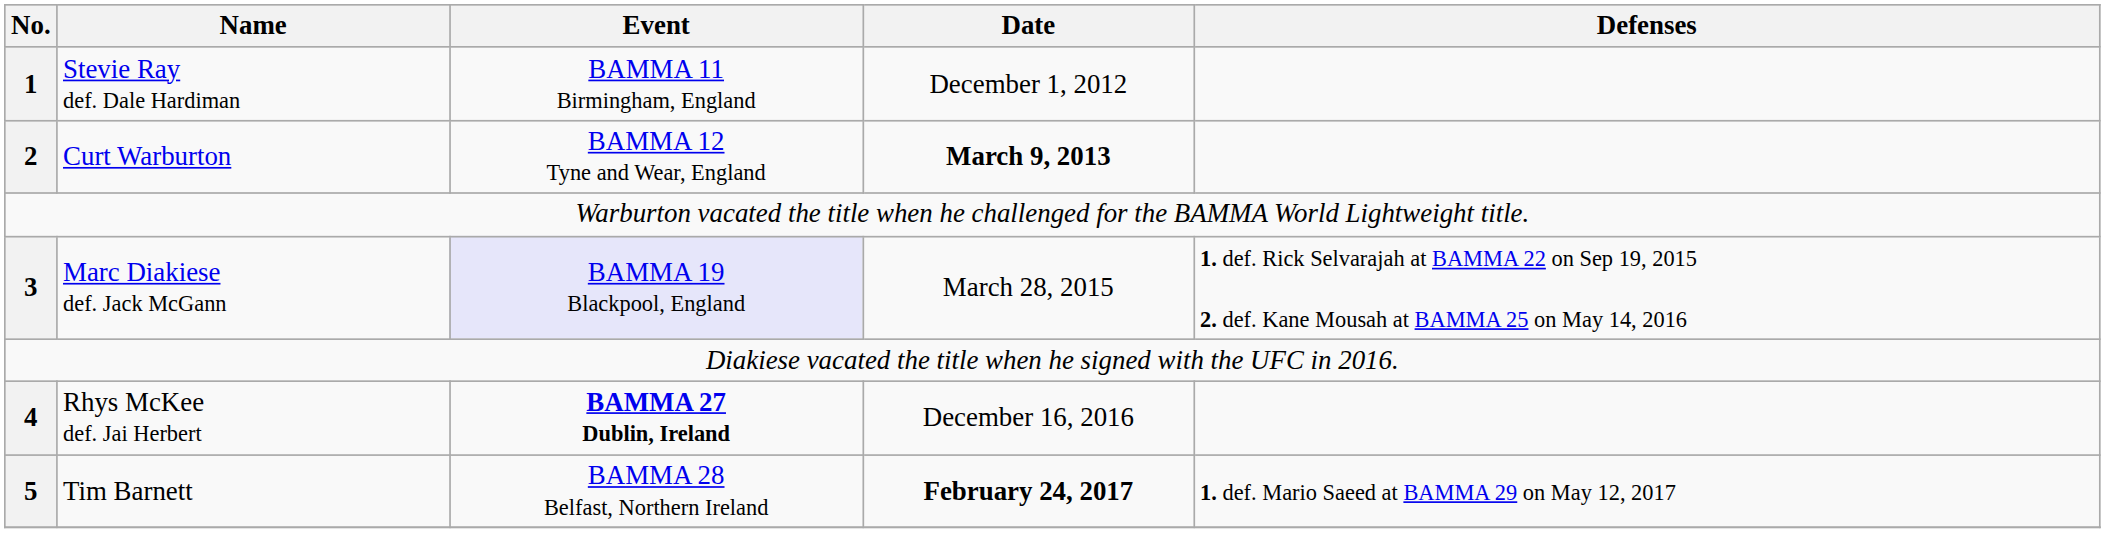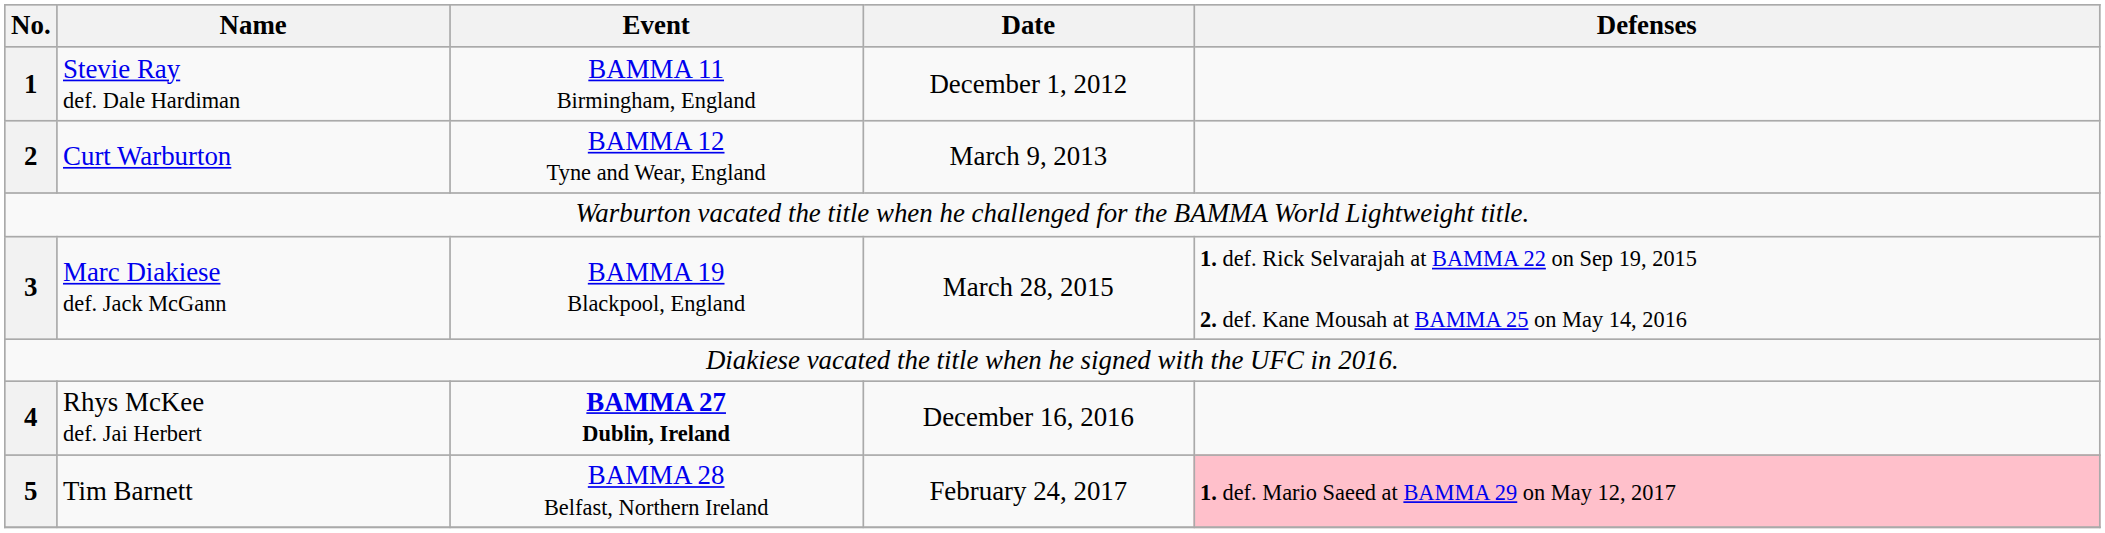Curt Warburton | Date: bold -> normal
Marc Diakiese def. Jack McGann | Event: lavender background -> no background
Tim Barnett | Date: bold -> normal
Tim Barnett | Defenses: no background -> pink background
